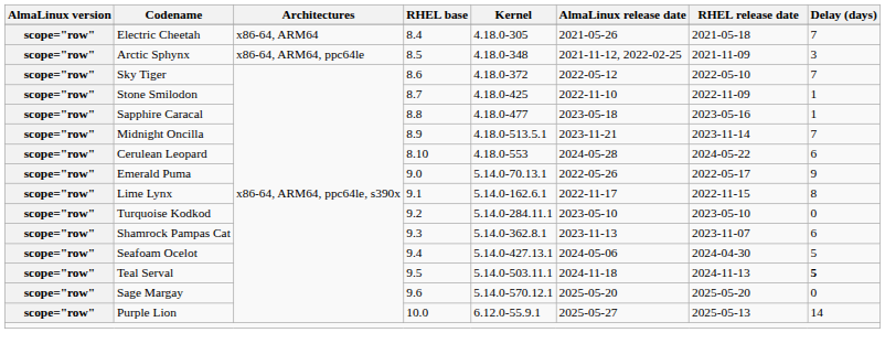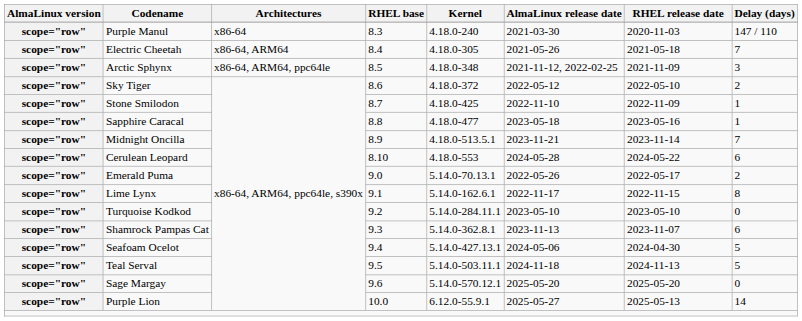+ row: scope="row" | Purple Manul | x86-64 | 8.3 | 4.18.0-240 | 2021-03-30 | 2020-11-03 | 147 / 110
Sky Tiger | Delay (days): 7 -> 2
Emerald Puma | Delay (days): 9 -> 2
Teal Serval | Delay (days): bold -> normal
